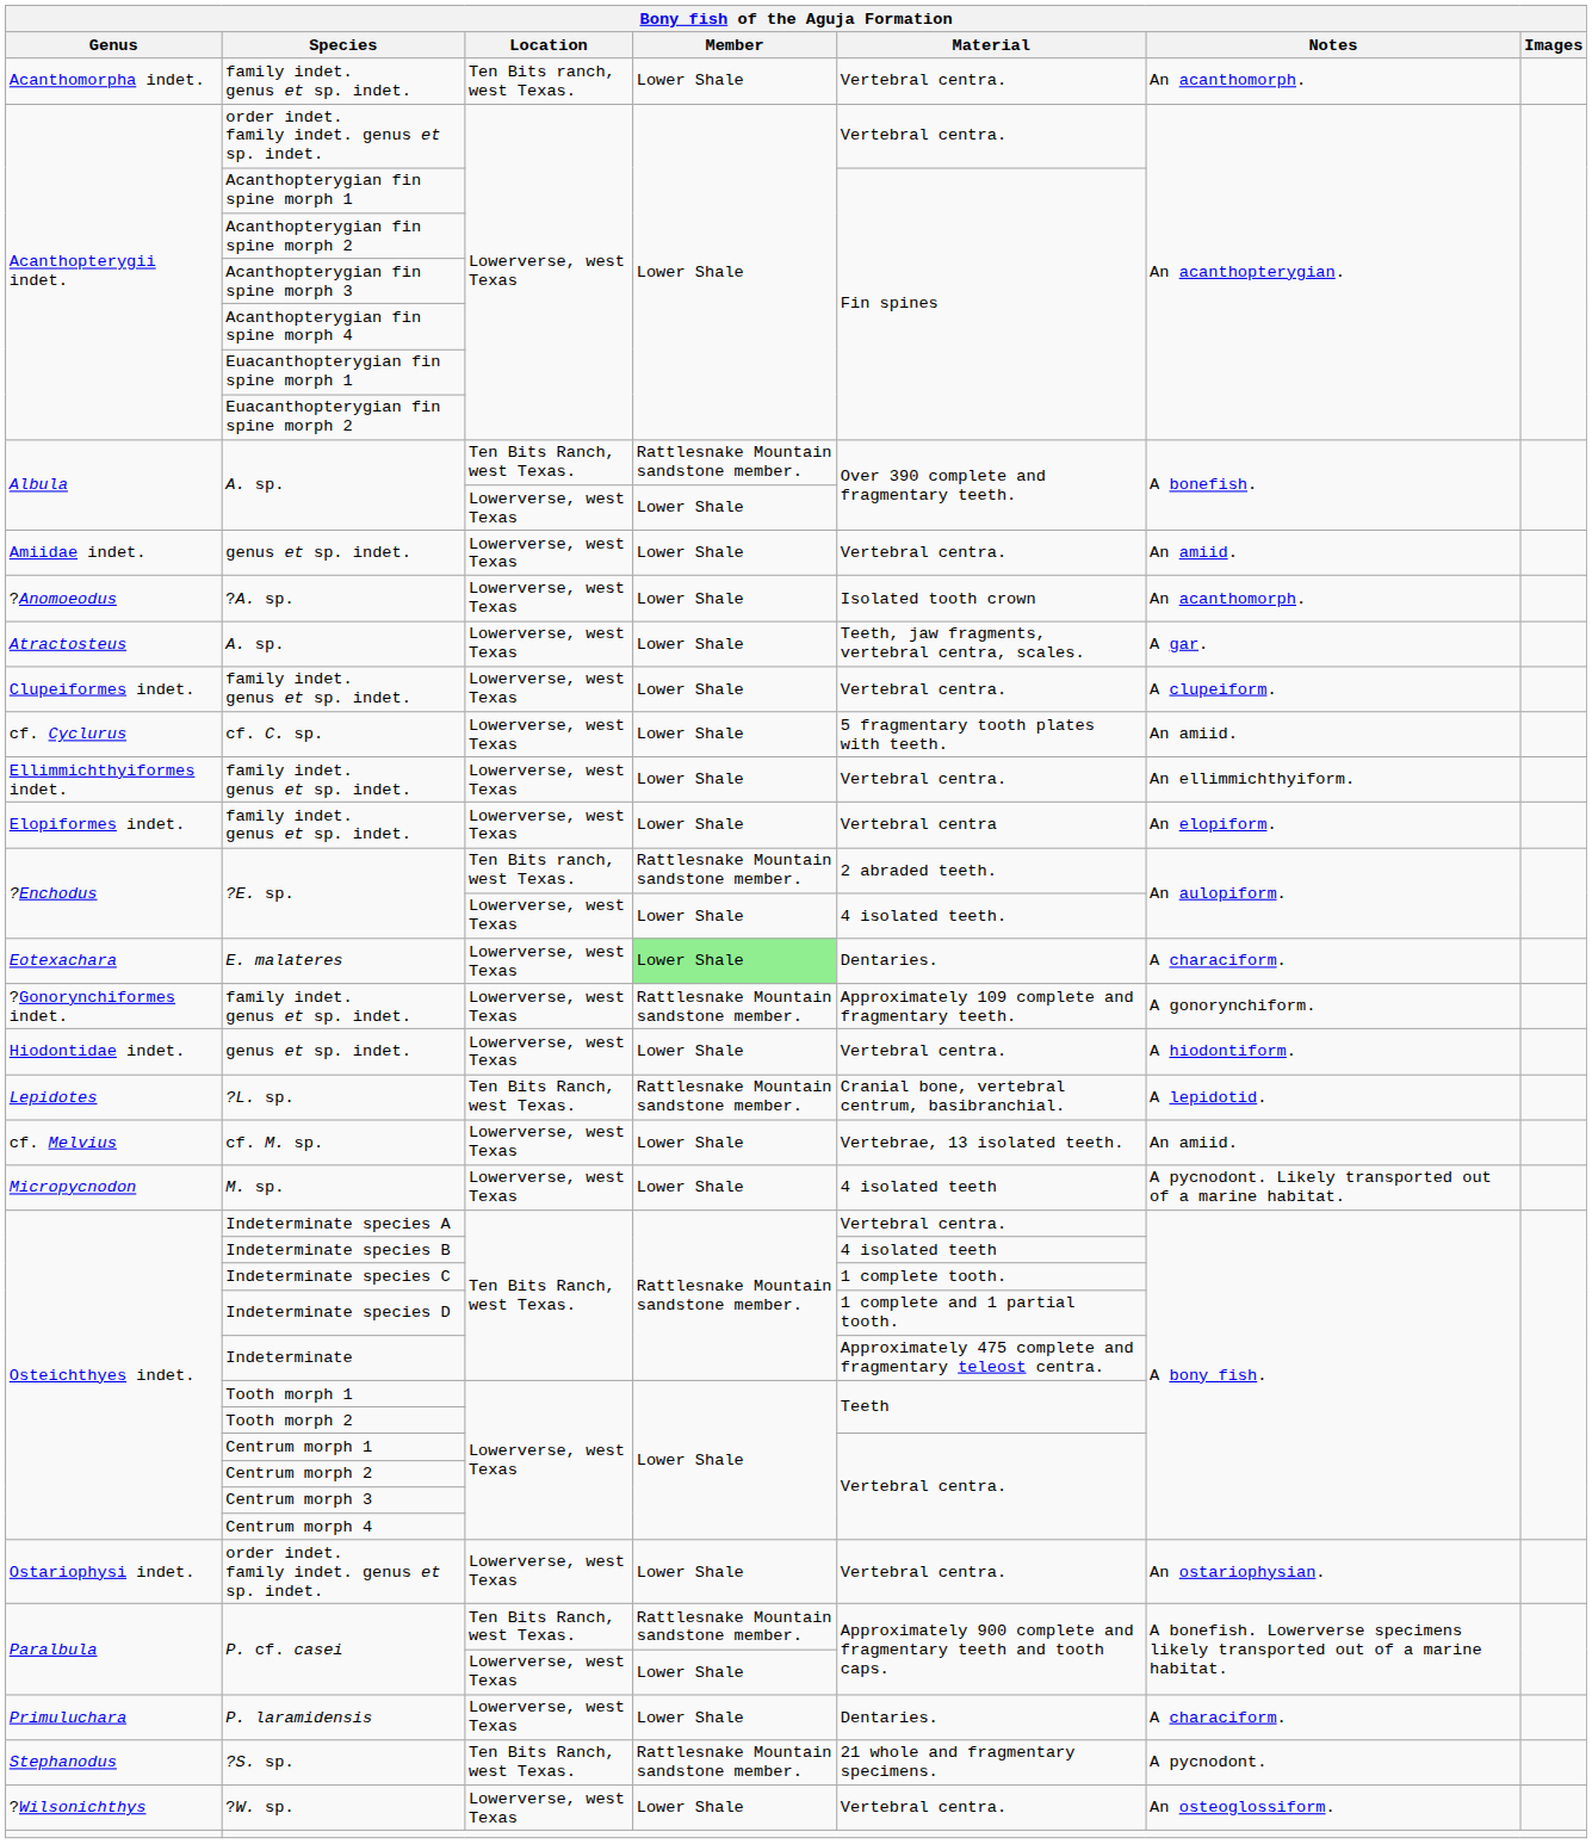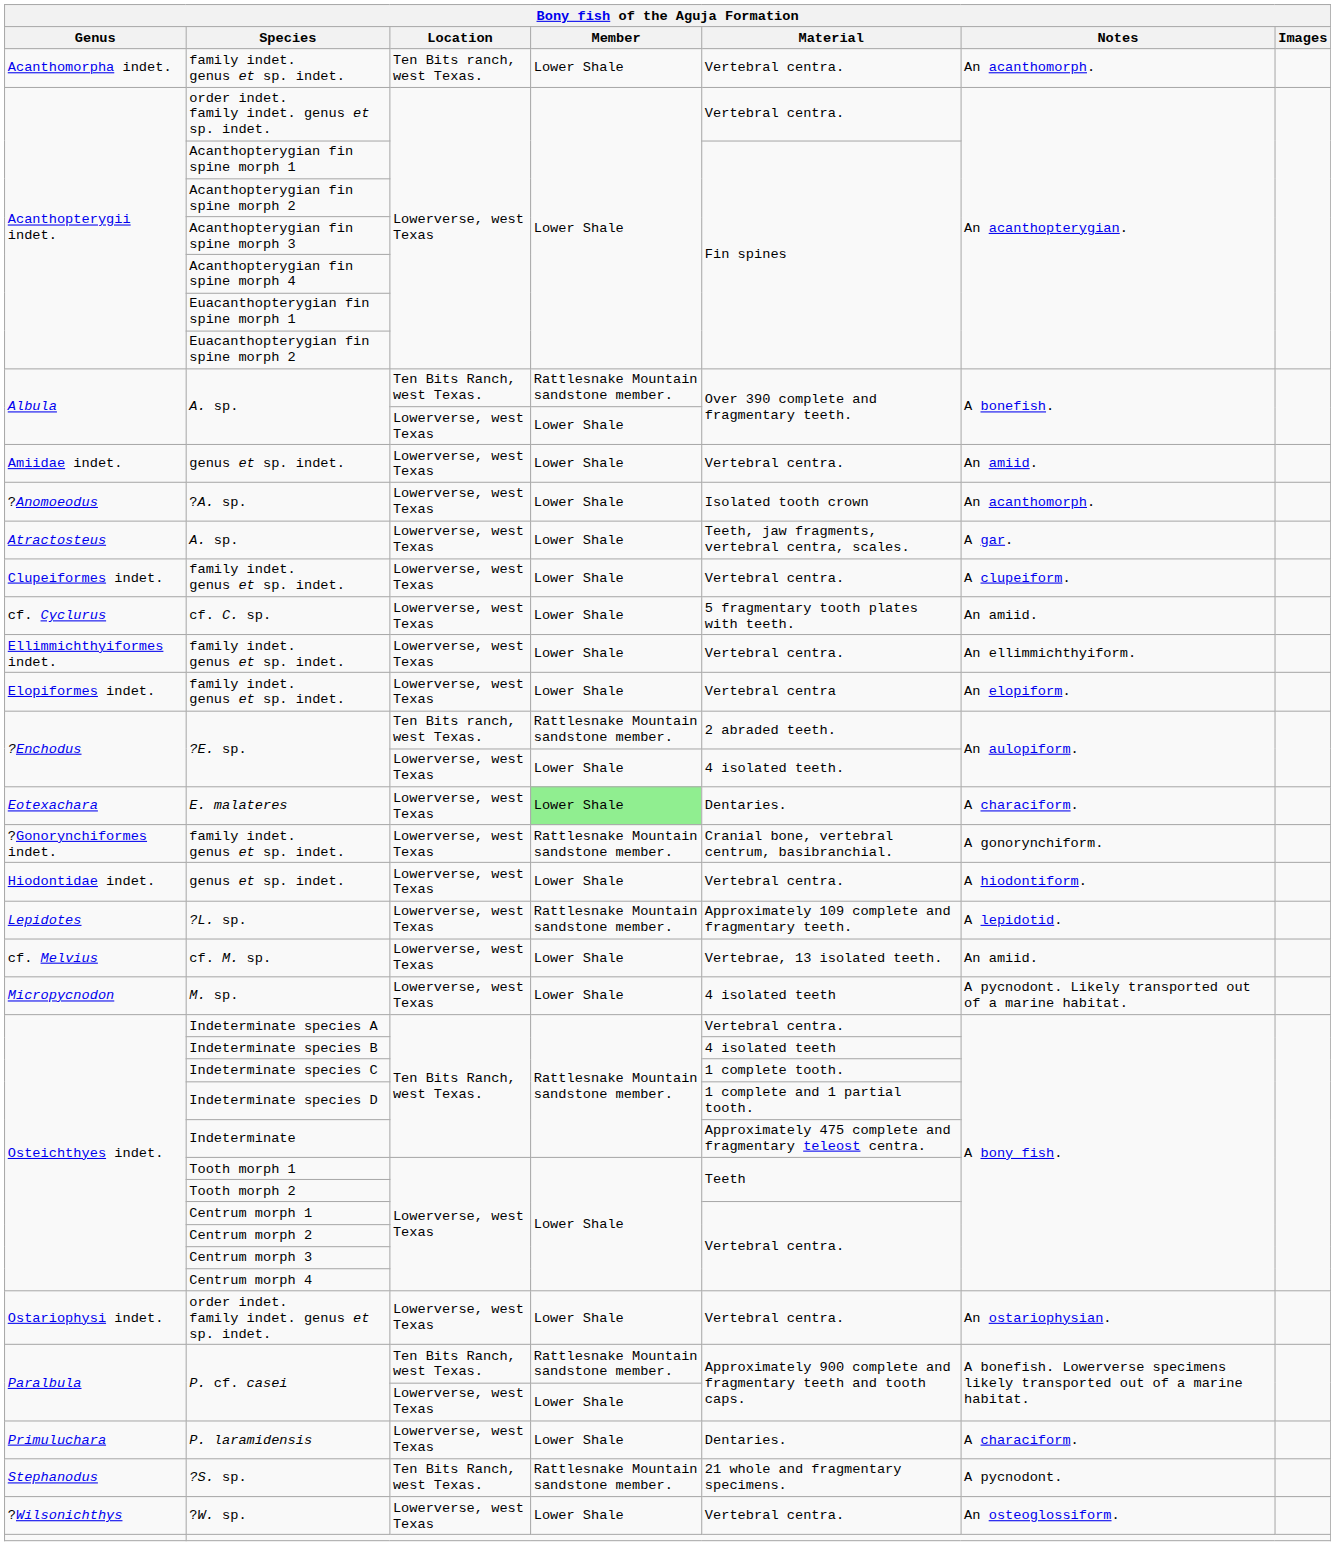?Gonorynchiformes indet. / family indet. genus et sp. indet. | Material: Approximately 109 complete and fragmentary teeth. -> Cranial bone, vertebral centrum, basibranchial.
?L. sp. | Location: Ten Bits Ranch, west Texas. -> Lowerverse, west Texas
?L. sp. | Material: Cranial bone, vertebral centrum, basibranchial. -> Approximately 109 complete and fragmentary teeth.
